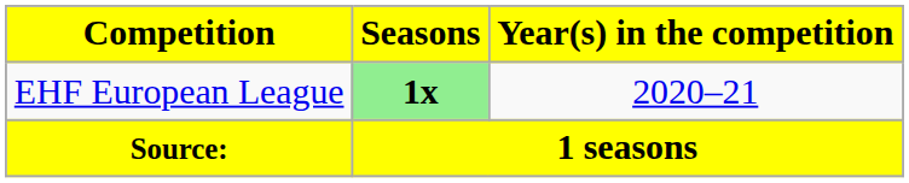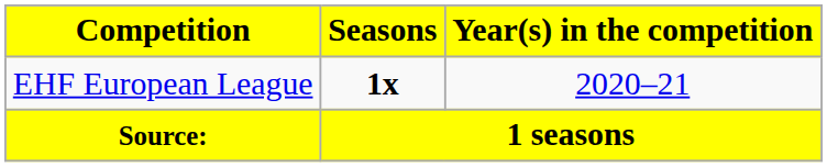EHF European League | Seasons: lightgreen background -> no background
